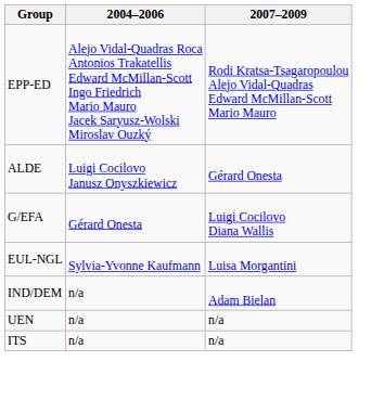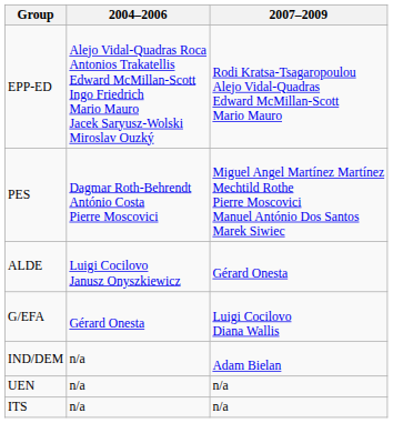+ row: PES | Dagmar Roth-Behrendt António Costa Pierre Moscovici | Miguel Angel Martínez Martínez Mechtild Rothe Pierre Moscovici Manuel António Dos Santos Marek Siwiec
- row: EUL-NGL | Sylvia-Yvonne Kaufmann | Luisa Morgantini
